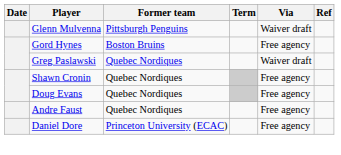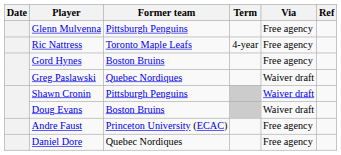Glenn Mulvenna | Via: Waiver draft -> Free agency
+ row: Ric Nattress | Toronto Maple Leafs | 4-year | Free agency
Shawn Cronin | Former team: Quebec Nordiques -> Pittsburgh Penguins
Shawn Cronin | Via: Free agency -> Waiver draft
Doug Evans | Former team: Quebec Nordiques -> Boston Bruins
Doug Evans | Via: Free agency -> Waiver draft
Andre Faust | Former team: Quebec Nordiques -> Princeton University (ECAC)
Daniel Dore | Former team: Princeton University (ECAC) -> Quebec Nordiques
